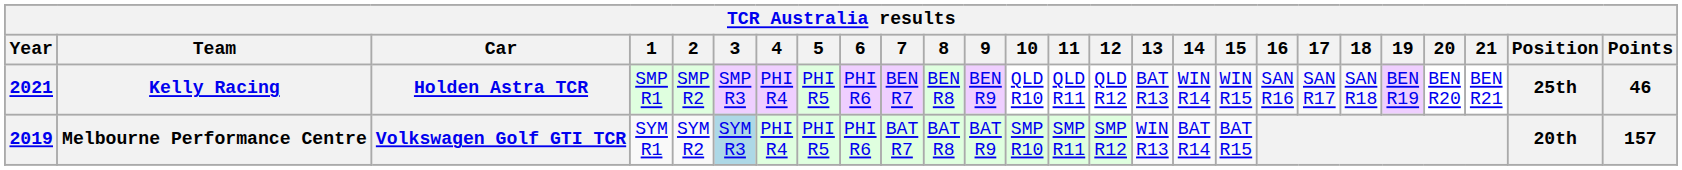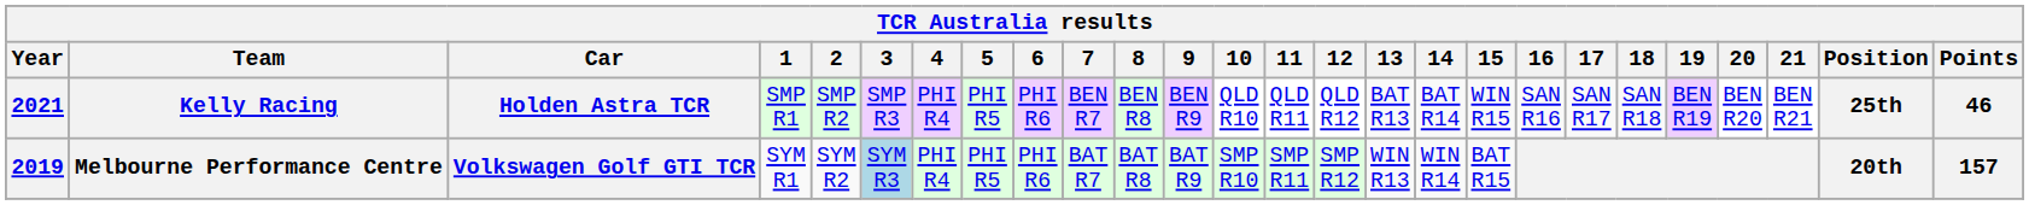Kelly Racing | 14: WIN R14 -> BAT R14
Melbourne Performance Centre | 14: BAT R14 -> WIN R14
